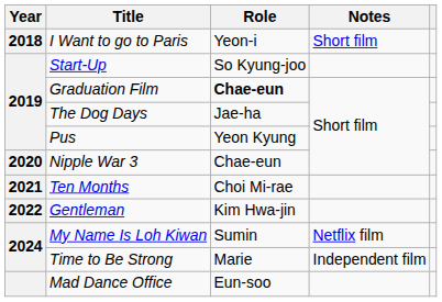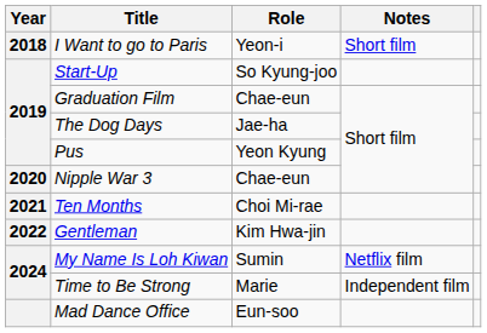Graduation Film | Role: bold -> normal
